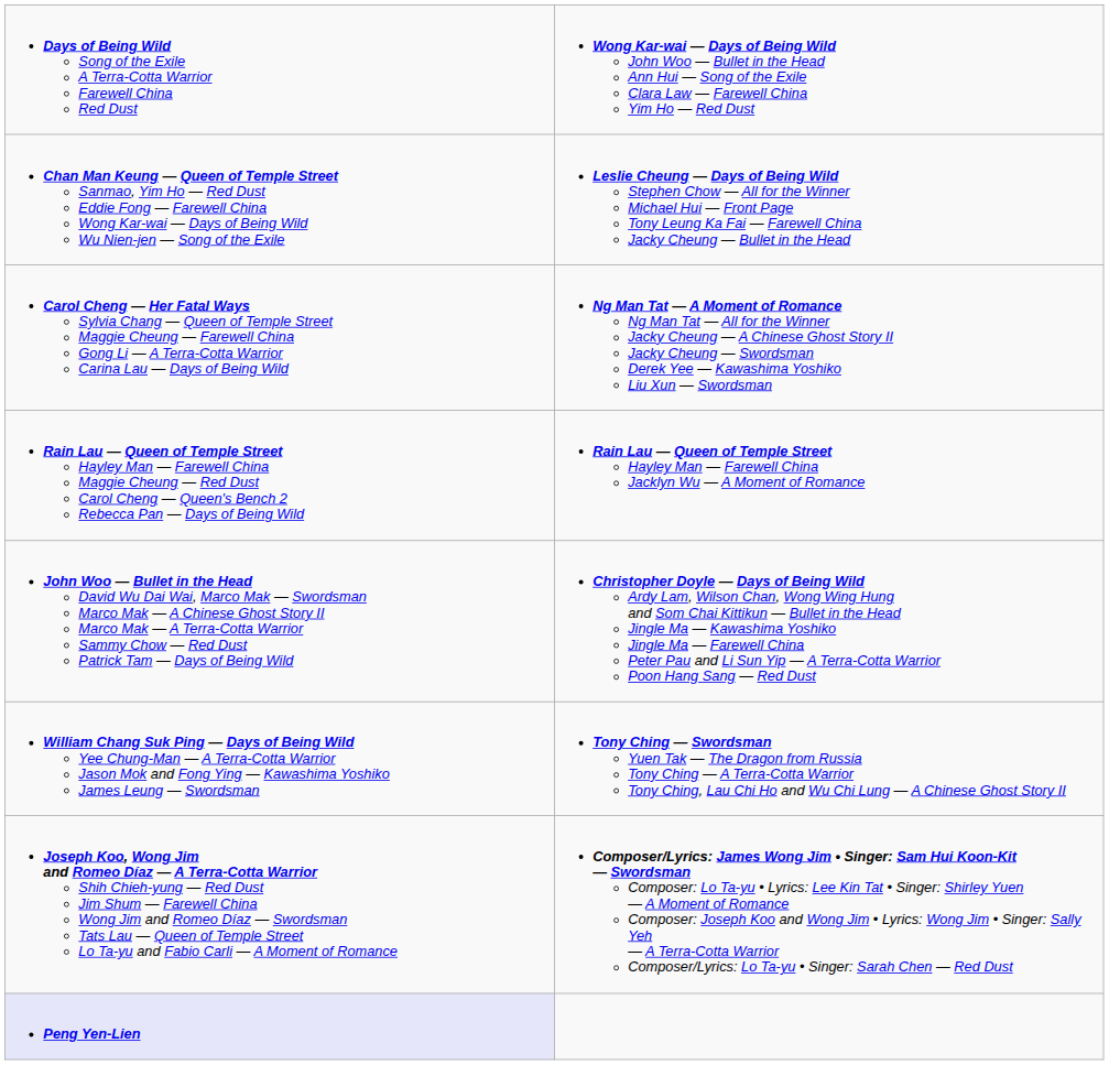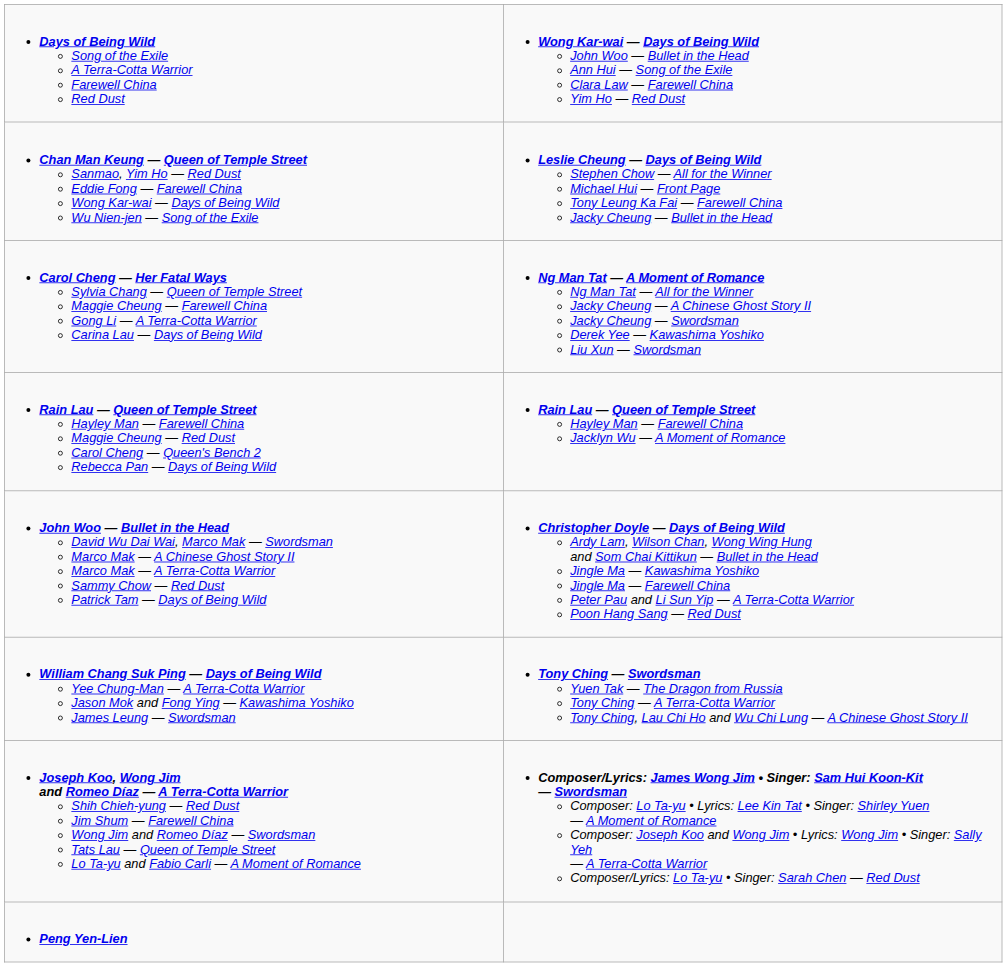Peng Yen-Lien | column 1: lavender background -> no background
